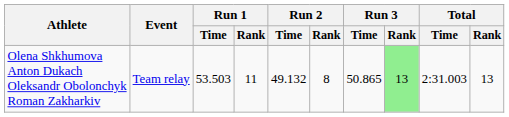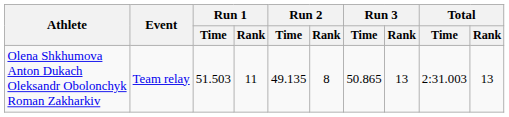row 3 | Run 1 / Time: 53.503 -> 51.503
row 3 | Run 2 / Time: 49.132 -> 49.135
row 3 | Run 3 / Rank: lightgreen background -> no background
